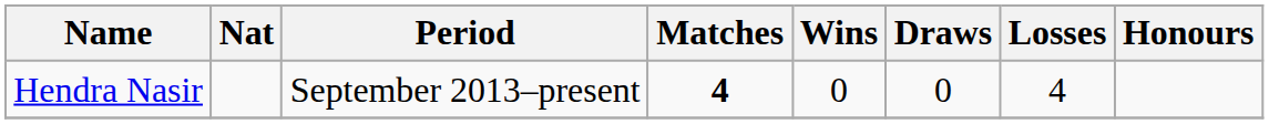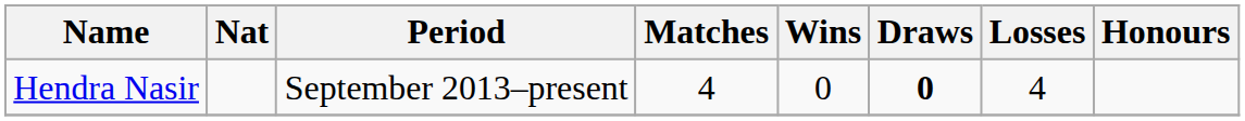Hendra Nasir | Matches: bold -> normal
Hendra Nasir | Draws: normal -> bold
